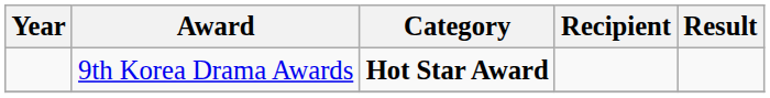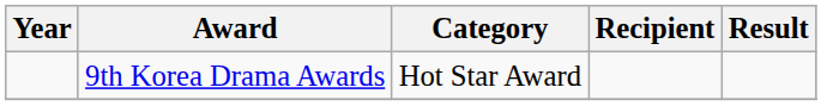9th Korea Drama Awards | Category: bold -> normal
